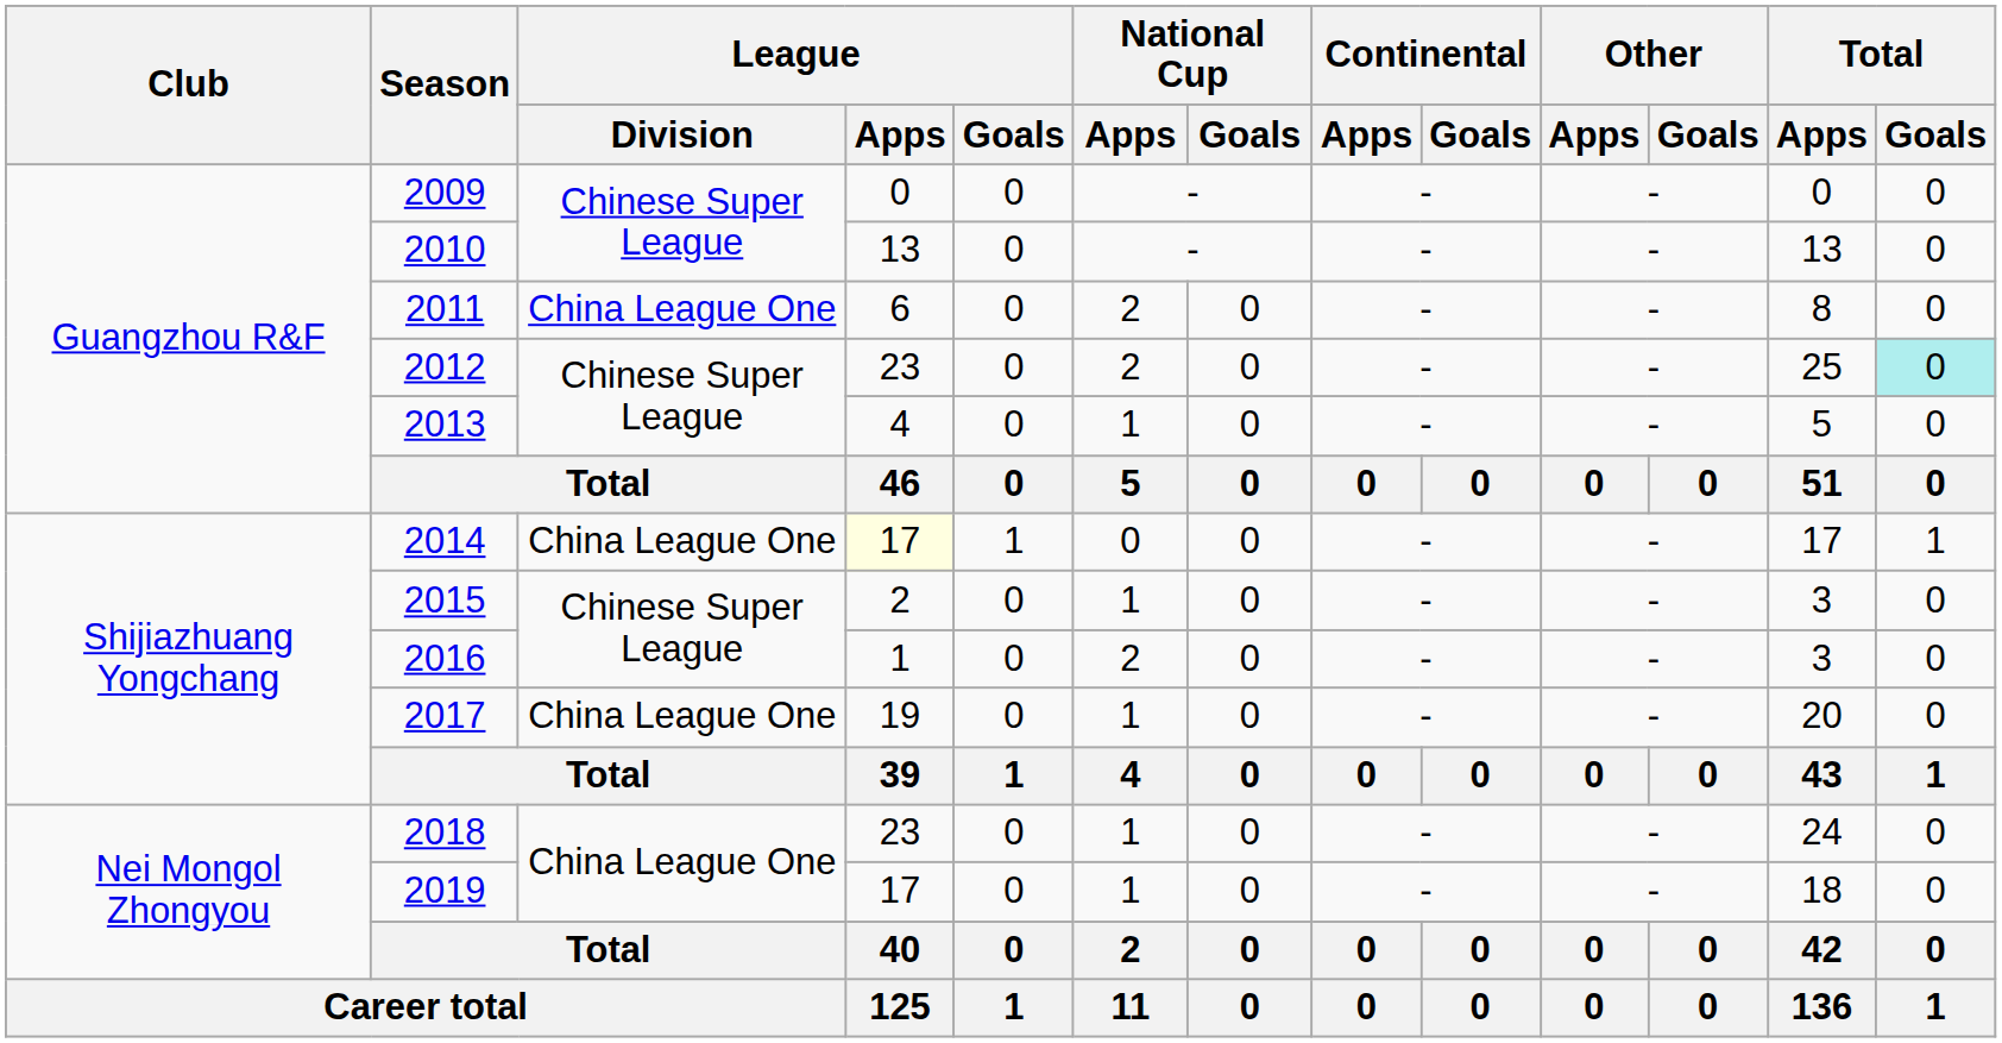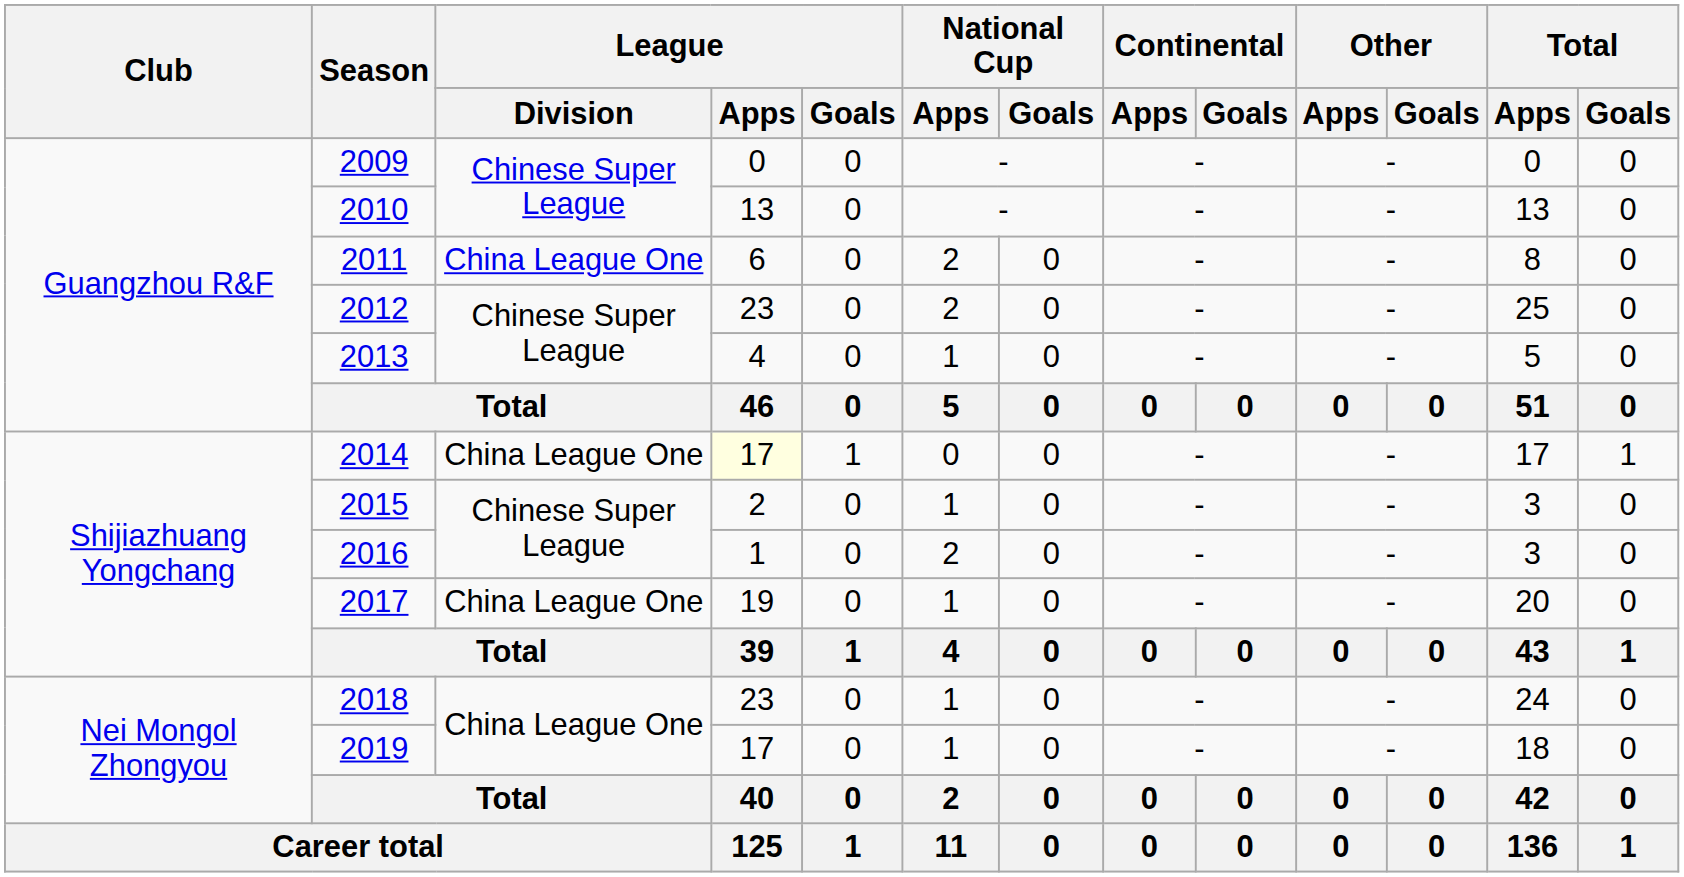2012 | Total / Goals: paleturquoise background -> no background
